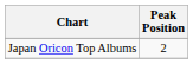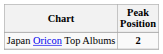Japan Oricon Top Albums | Peak Position: normal -> bold
